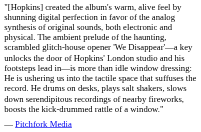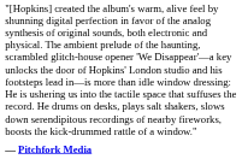row 2 | column 1: normal -> bold
